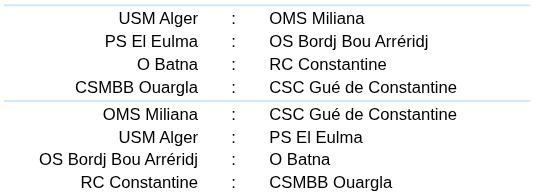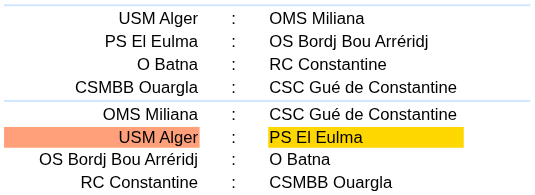USM Alger / PS El Eulma | column 1: no background -> lightsalmon background
USM Alger / PS El Eulma | column 3: no background -> gold background
